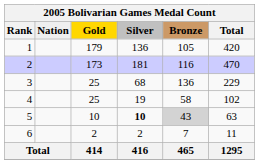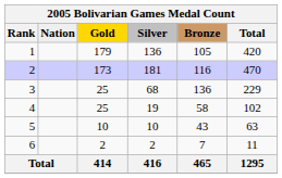5 | Silver: bold -> normal
5 | Bronze: lightgrey background -> no background
